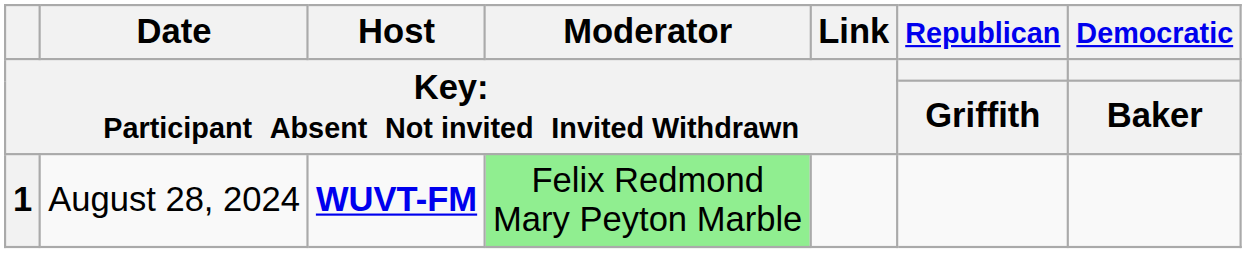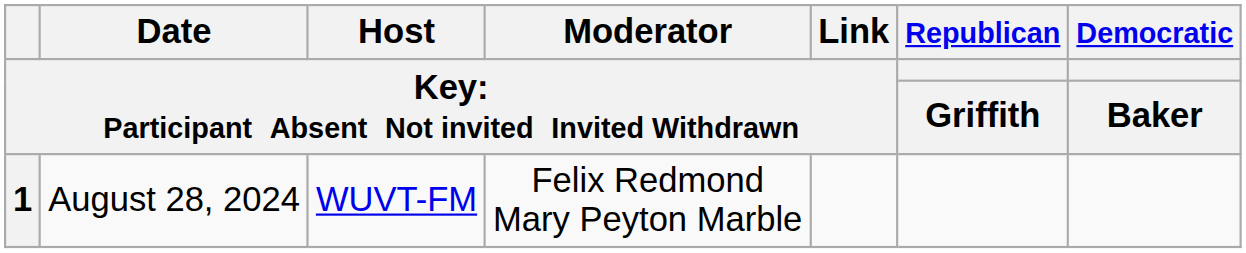1 | column 3: bold -> normal
1 | column 4: lightgreen background -> no background
